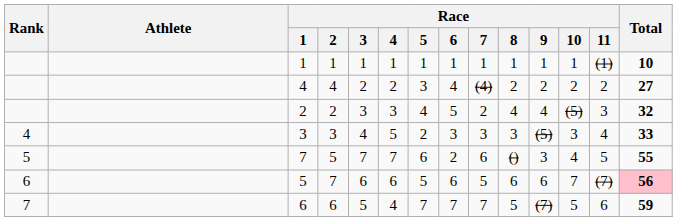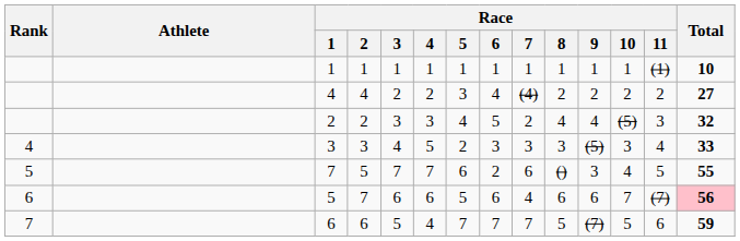row 8 | Race / 7: 5 -> 4
